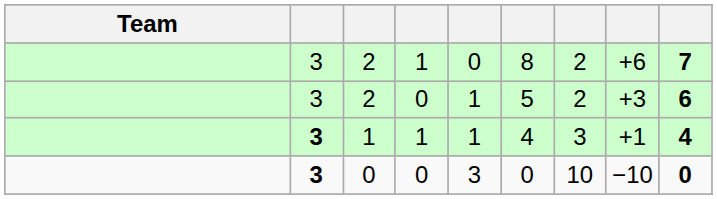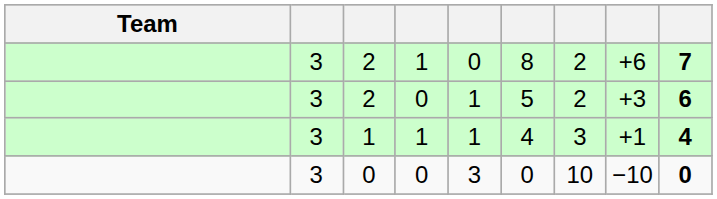row 4 | column 2: bold -> normal
row 5 | column 2: bold -> normal
